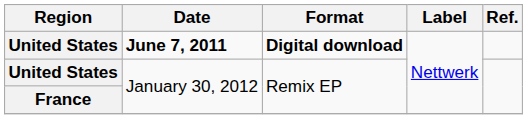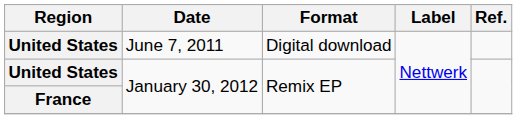June 7, 2011 | Date: bold -> normal
June 7, 2011 | Format: bold -> normal
